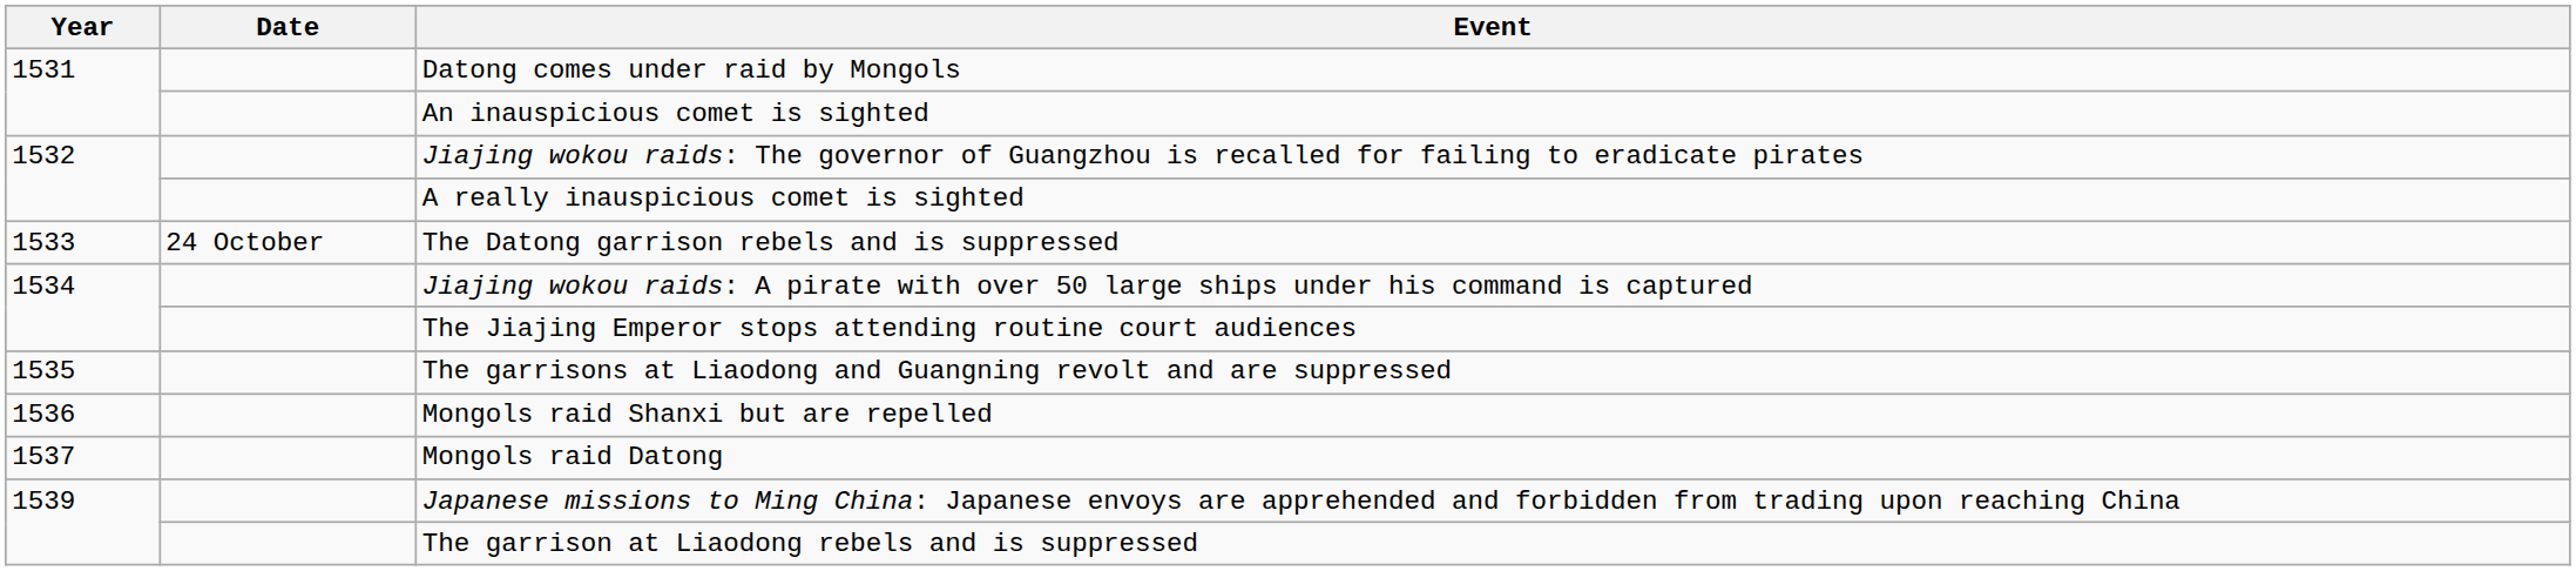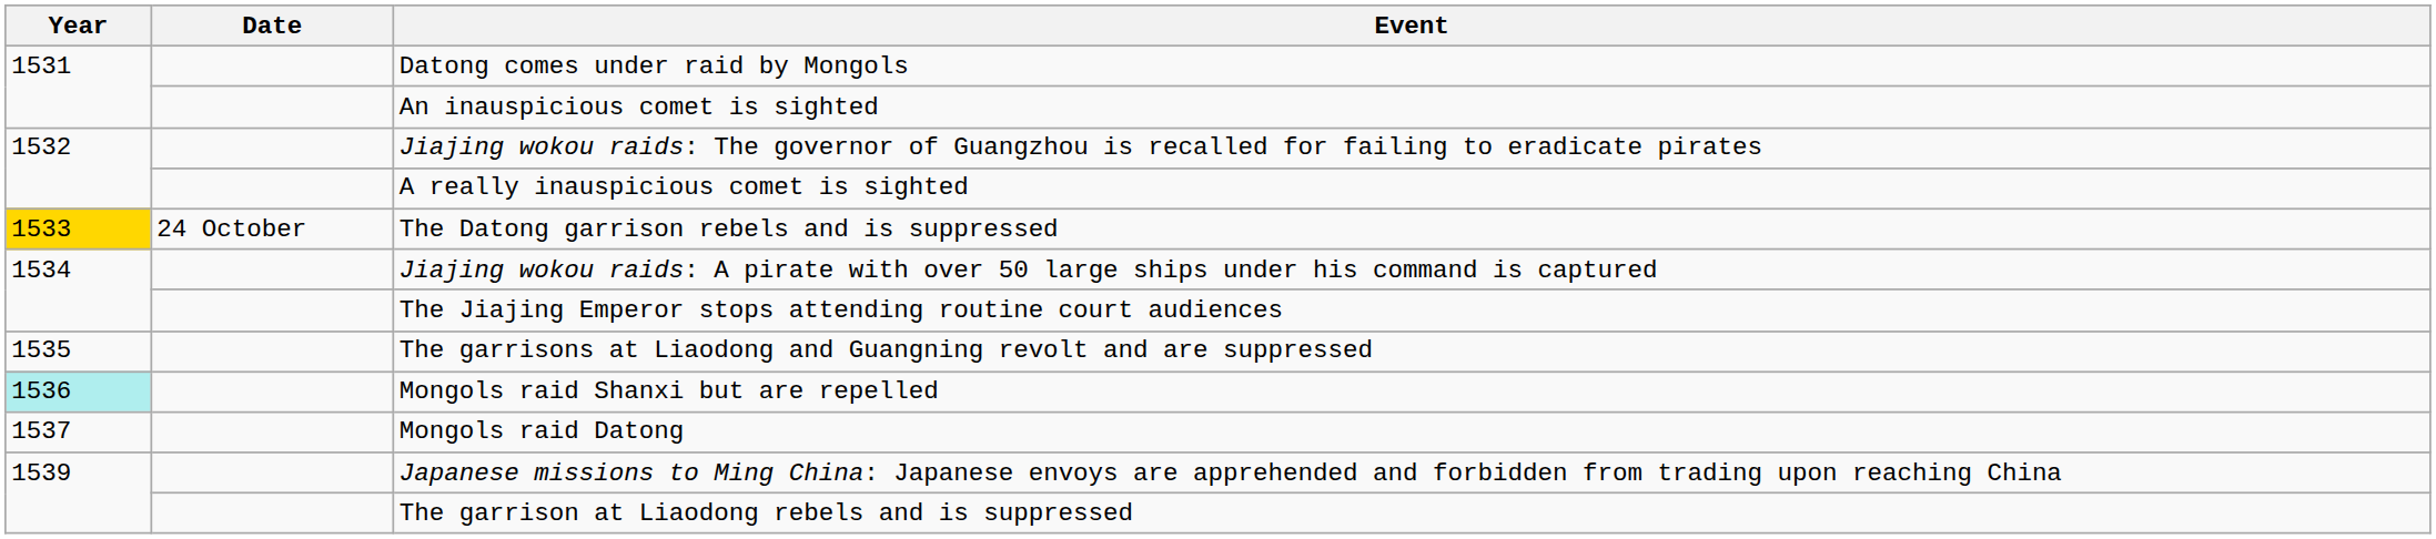The Datong garrison rebels and is suppressed | Year: no background -> gold background
Mongols raid Shanxi but are repelled | Year: no background -> paleturquoise background
